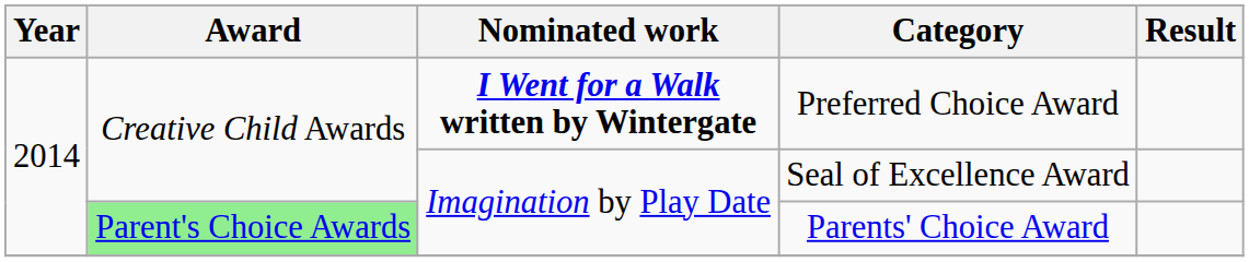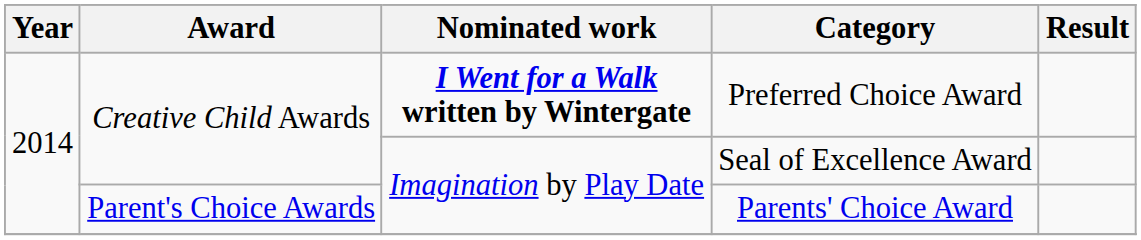Parents' Choice Award | Award: lightgreen background -> no background
